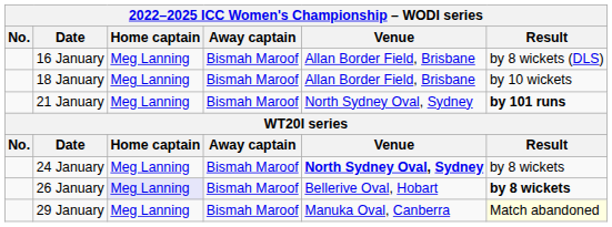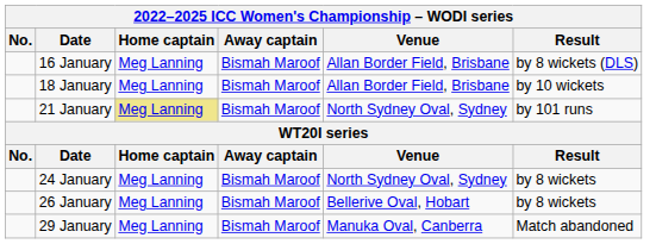21 January | Home captain: no background -> khaki background
21 January | Result: bold -> normal
24 January | Venue: bold -> normal
26 January | Home captain: lavender background -> no background
26 January | Result: bold -> normal
29 January | Result: lightyellow background -> no background
